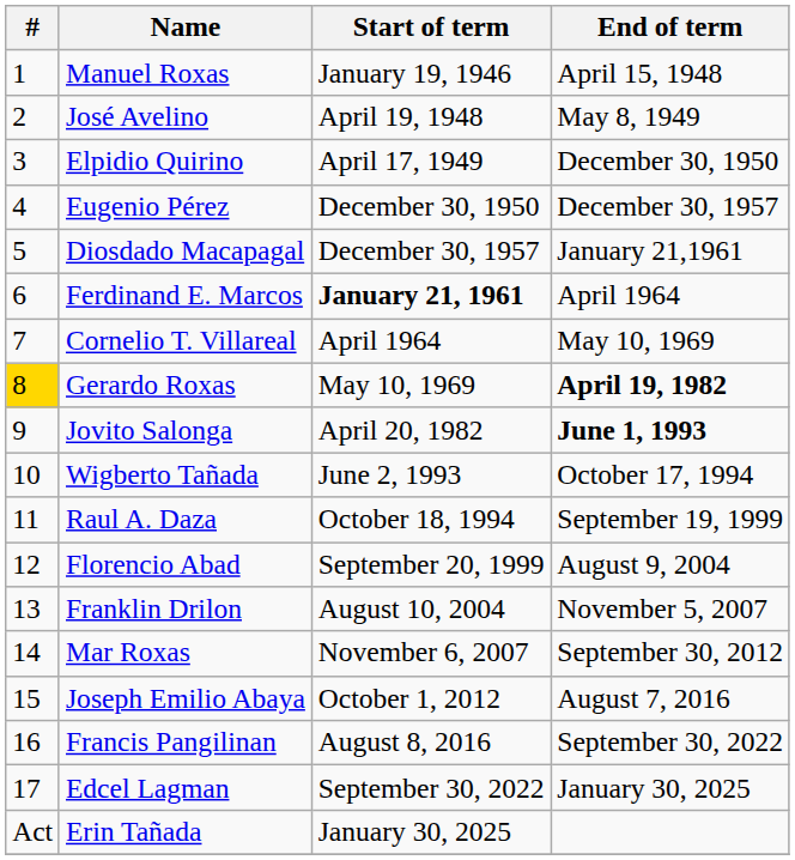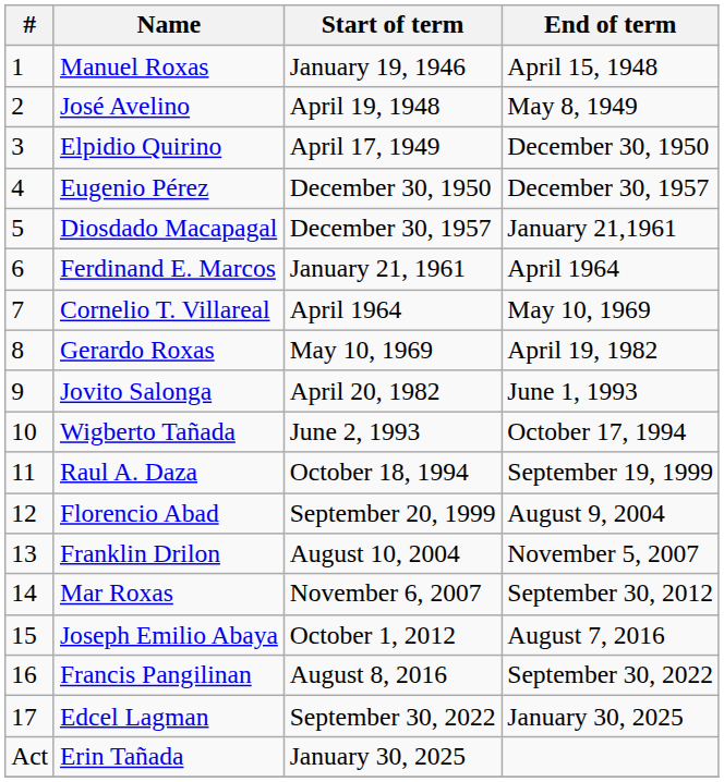Ferdinand E. Marcos | Start of term: bold -> normal
Gerardo Roxas | #: gold background -> no background
Gerardo Roxas | End of term: bold -> normal
Jovito Salonga | End of term: bold -> normal
